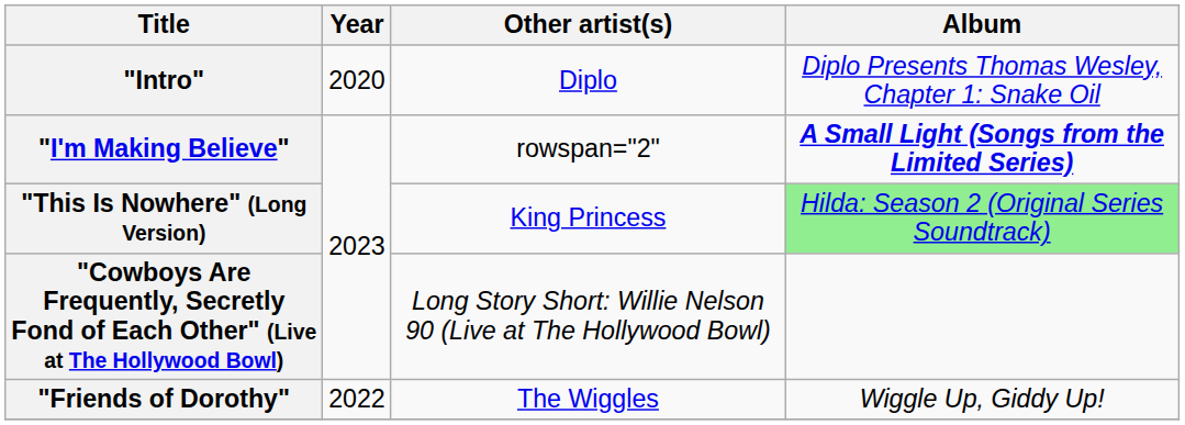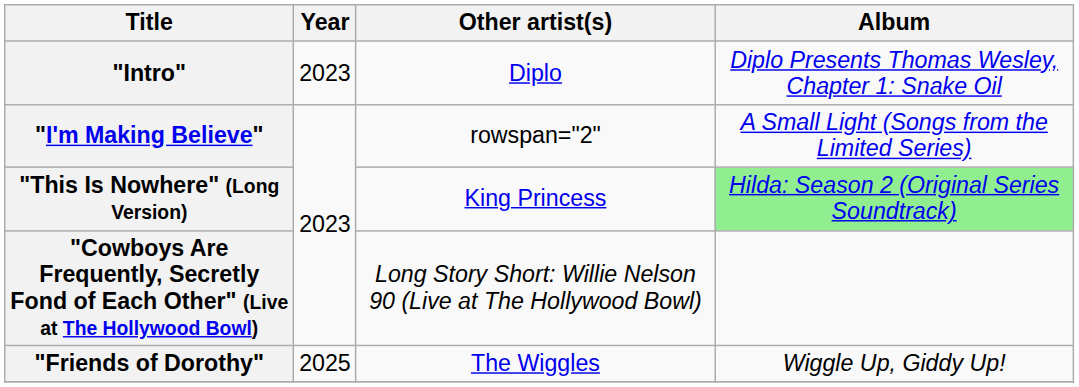"Intro" | Year: 2020 -> 2023
"I'm Making Believe" | Album: bold -> normal
"Friends of Dorothy" | Year: 2022 -> 2025
